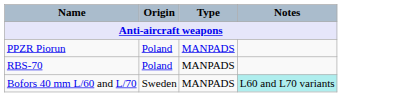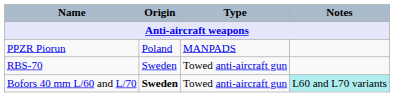RBS-70 | Origin: Poland -> Sweden
RBS-70 | Type: MANPADS -> Towed anti-aircraft gun
Bofors 40 mm L/60 and L/70 | Origin: normal -> bold
Bofors 40 mm L/60 and L/70 | Type: MANPADS -> Towed anti-aircraft gun
